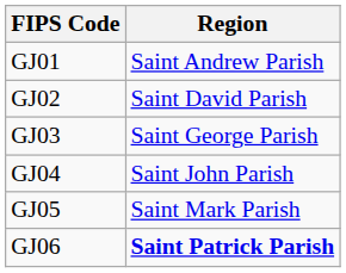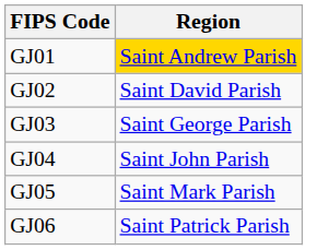GJ01 | Region: no background -> gold background
GJ06 | Region: bold -> normal
